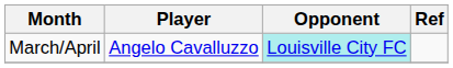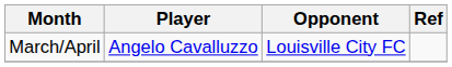March/April | Opponent: paleturquoise background -> no background
